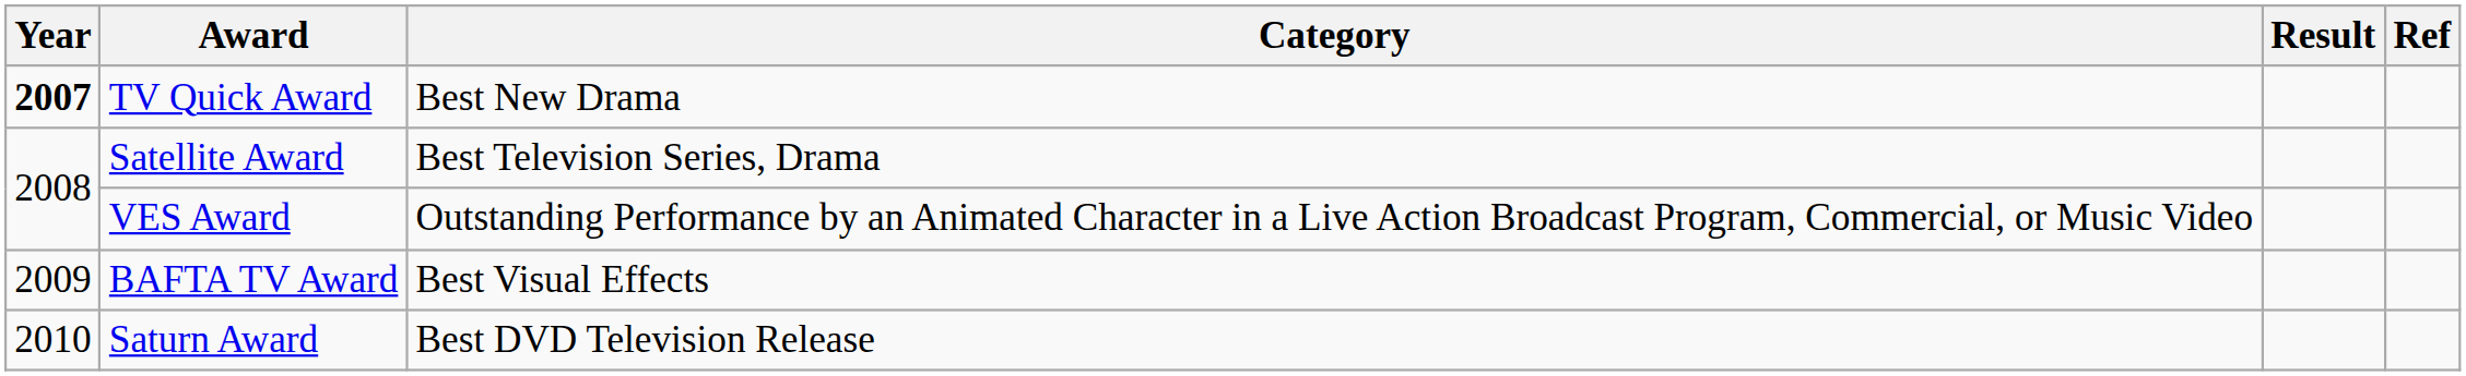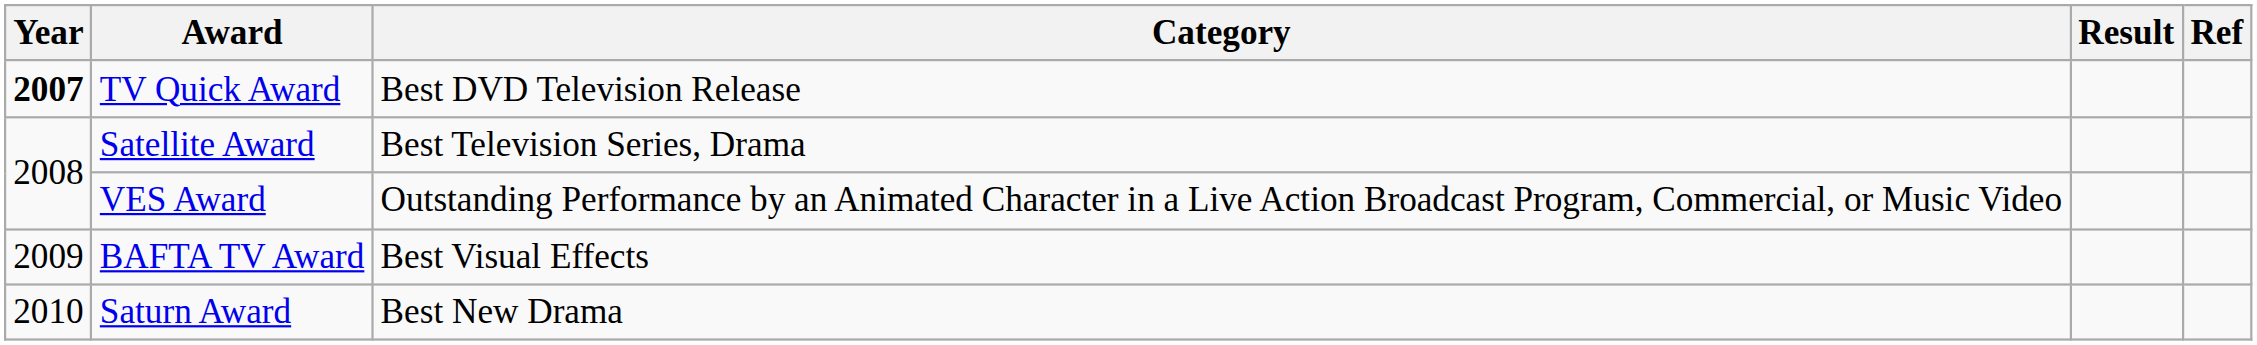TV Quick Award | Category: Best New Drama -> Best DVD Television Release
Saturn Award | Category: Best DVD Television Release -> Best New Drama
